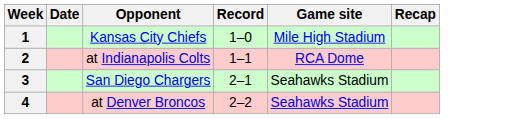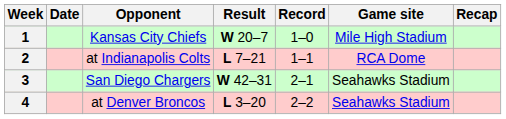+ column: Result | W 20–7 | L 7–21 | W 42–31 | L 3–20
